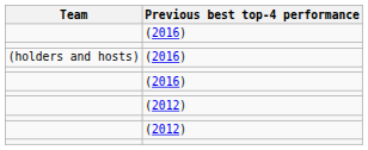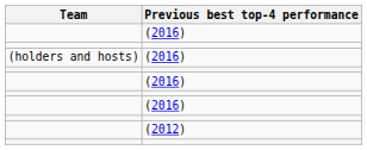row 8 | Previous best top-4 performance: (2012) -> (2016)
